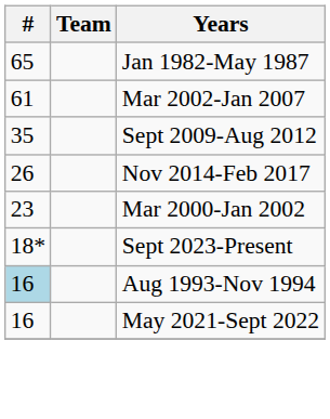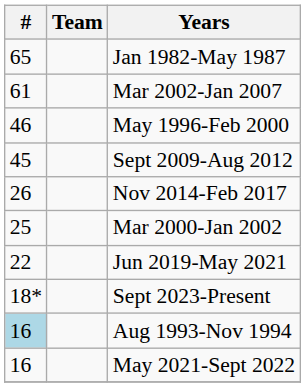+ row: 46 | May 1996-Feb 2000
Sept 2009-Aug 2012 | #: 35 -> 45
Mar 2000-Jan 2002 | #: 23 -> 25
+ row: 22 | Jun 2019-May 2021
